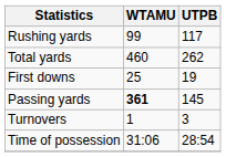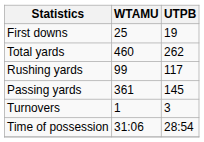rows swapped: First downs <-> Rushing yards
Passing yards | WTAMU: bold -> normal
